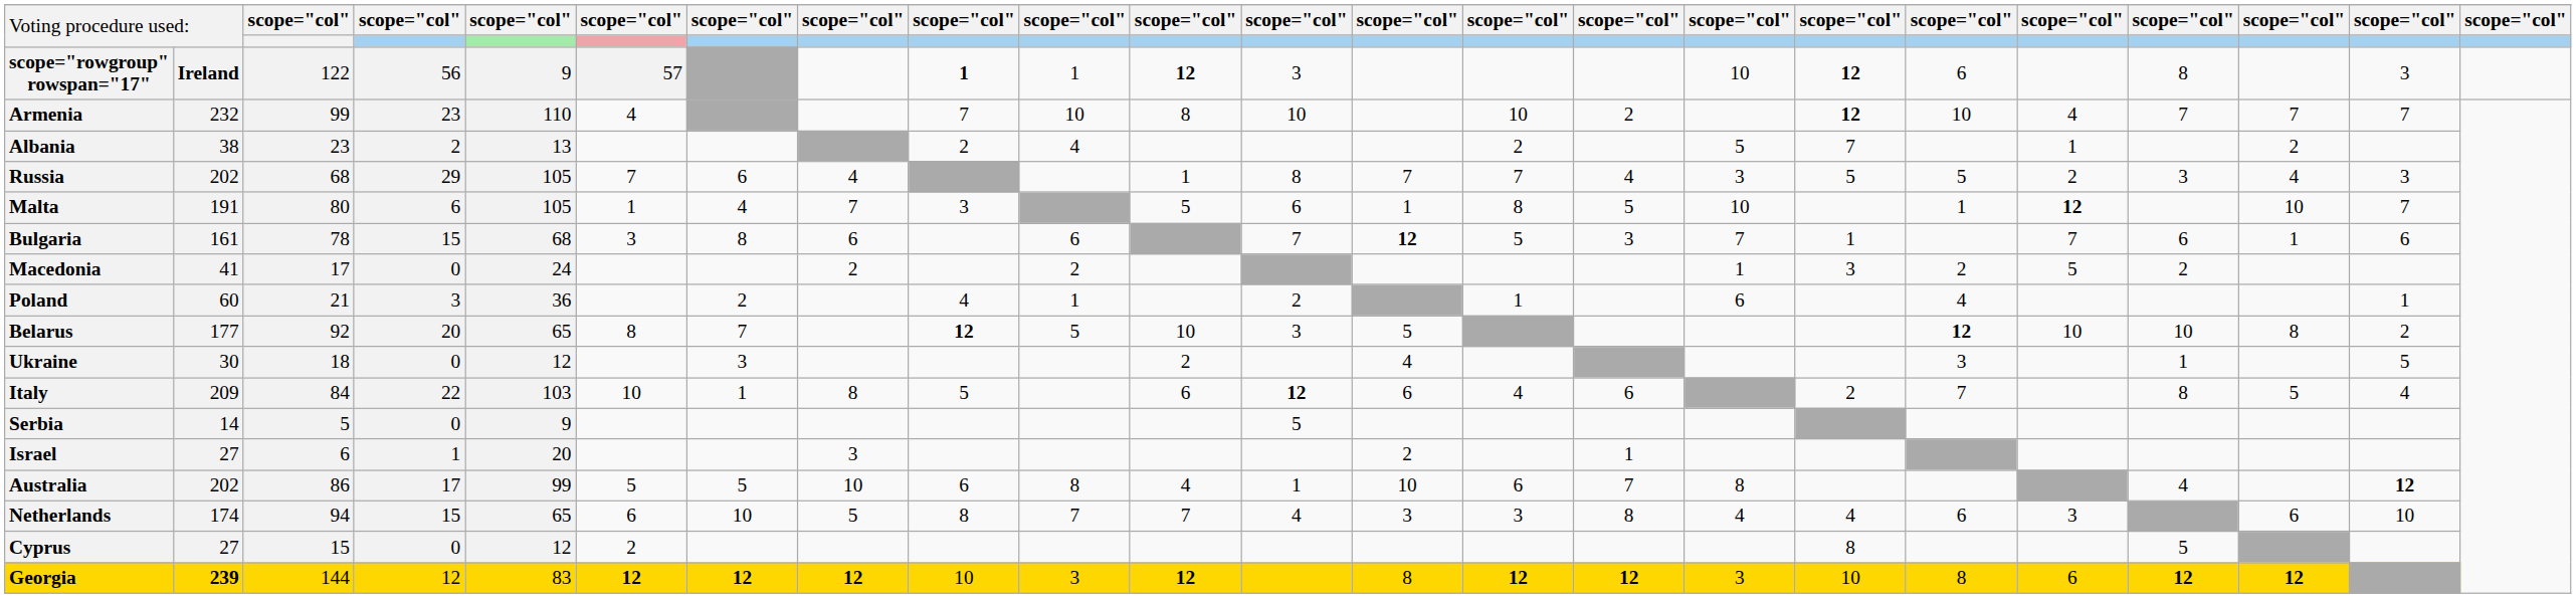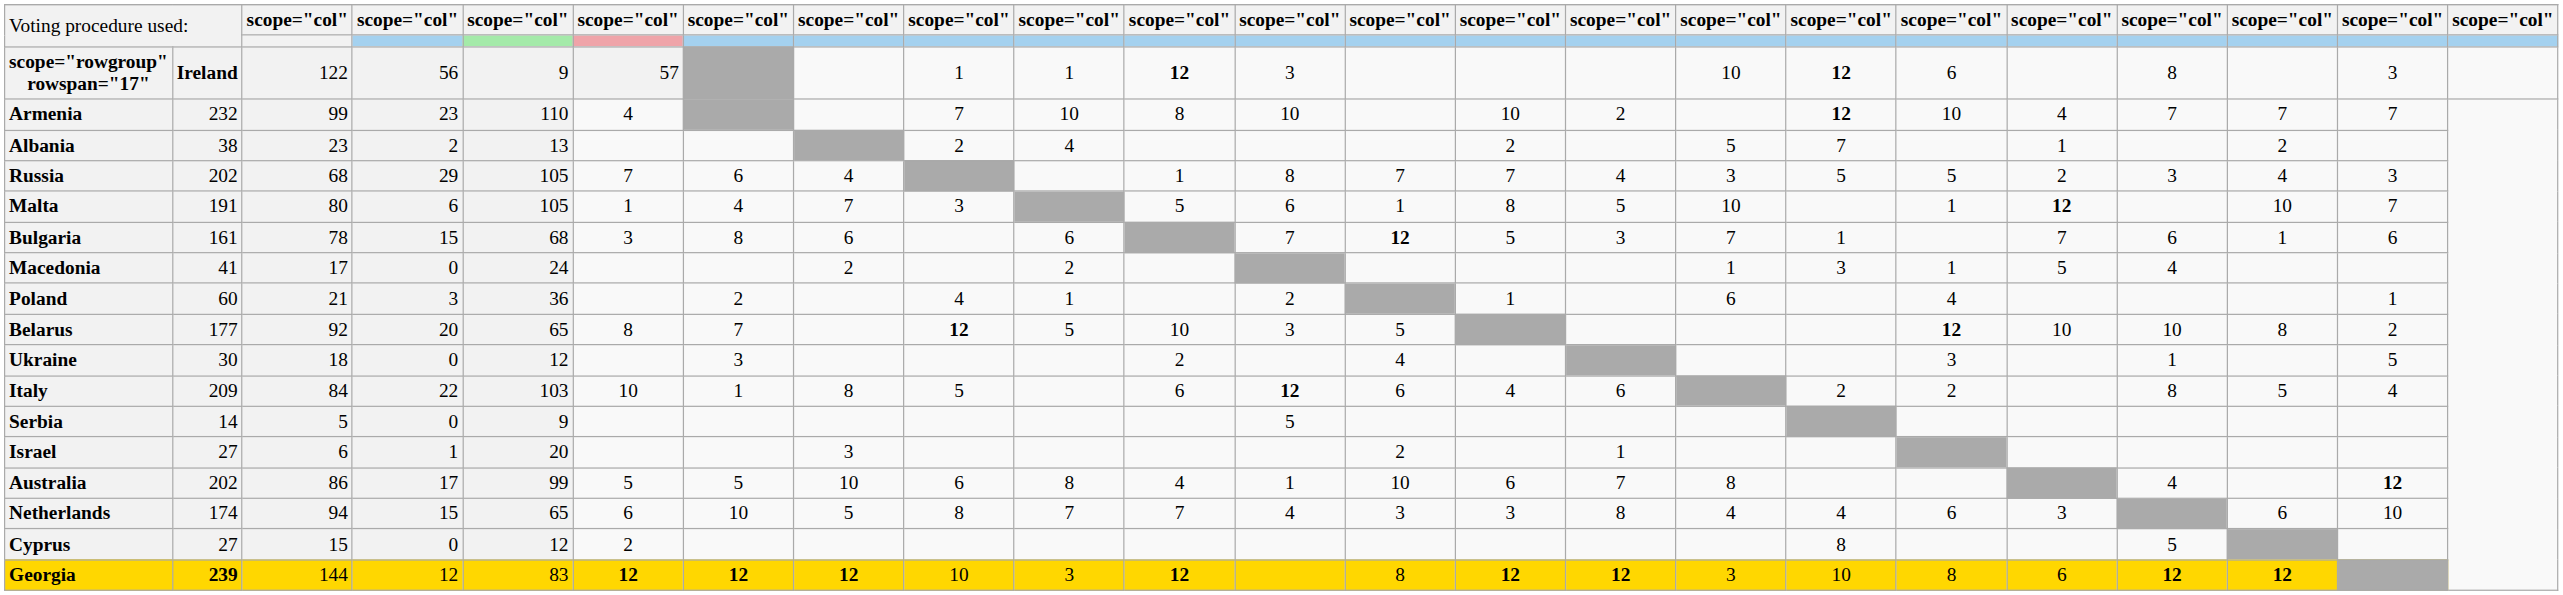scope="rowgroup" rowspan="17" | column 9: bold -> normal
Macedonia | column 18: 2 -> 1
Macedonia | column 20: 2 -> 4
Italy | column 18: 7 -> 2
